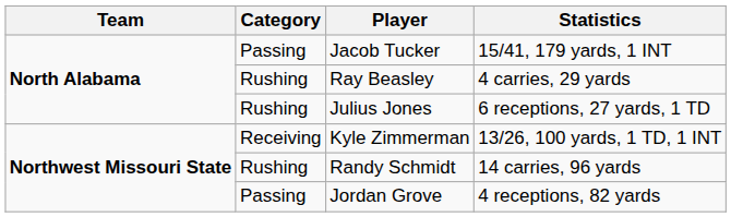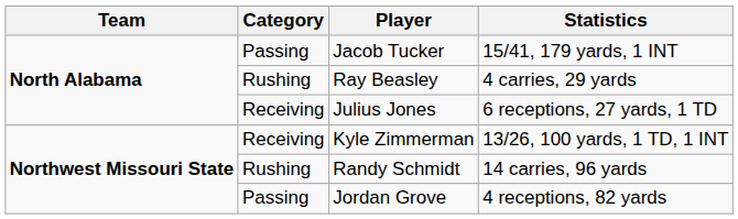Julius Jones | Category: Rushing -> Receiving
